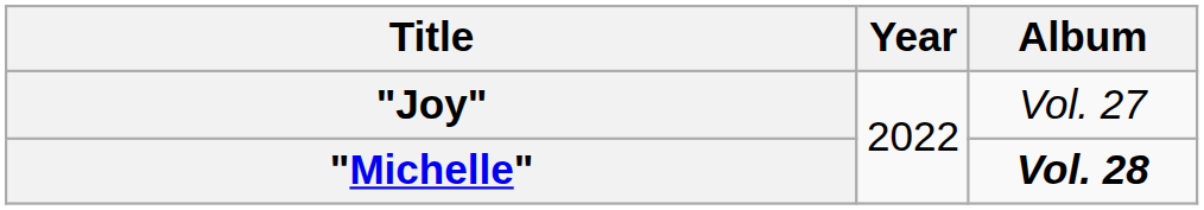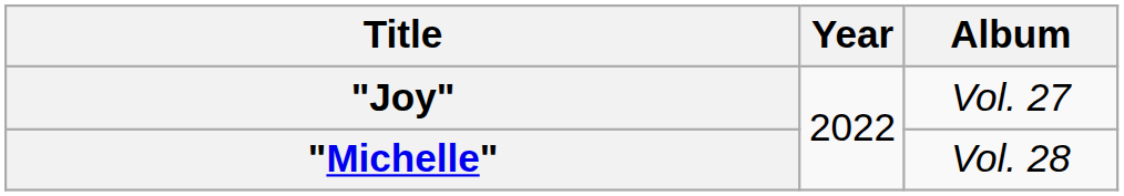"Michelle" | Album: bold -> normal
